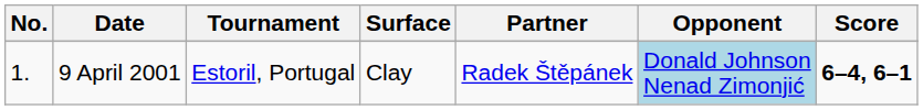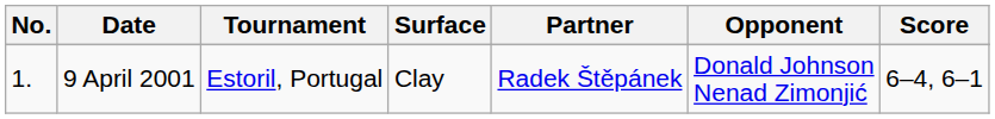9 April 2001 | Opponent: lightblue background -> no background
9 April 2001 | Score: bold -> normal
